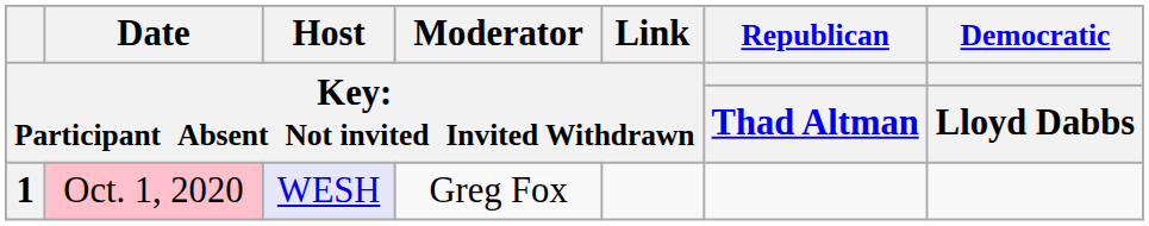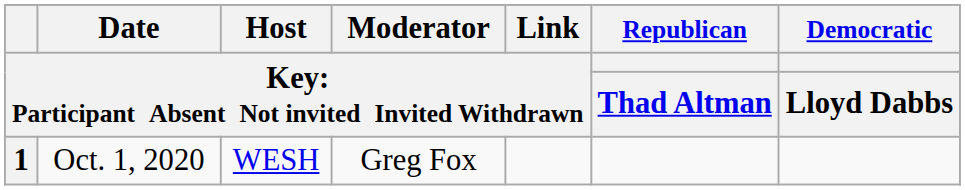1 | column 2: pink background -> no background
1 | column 3: lavender background -> no background
